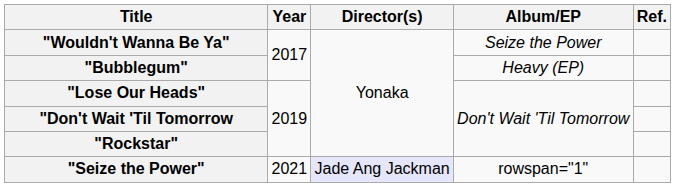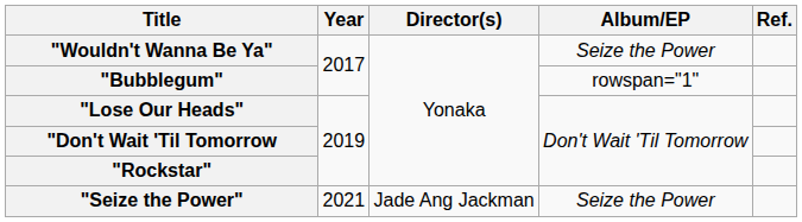"Bubblegum" | Album/EP: Heavy (EP) -> rowspan="1"
"Seize the Power" | Director(s): lavender background -> no background
"Seize the Power" | Album/EP: rowspan="1" -> Seize the Power
